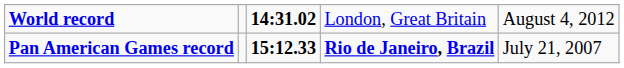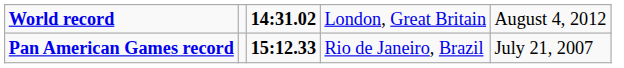Pan American Games record | column 4: bold -> normal
